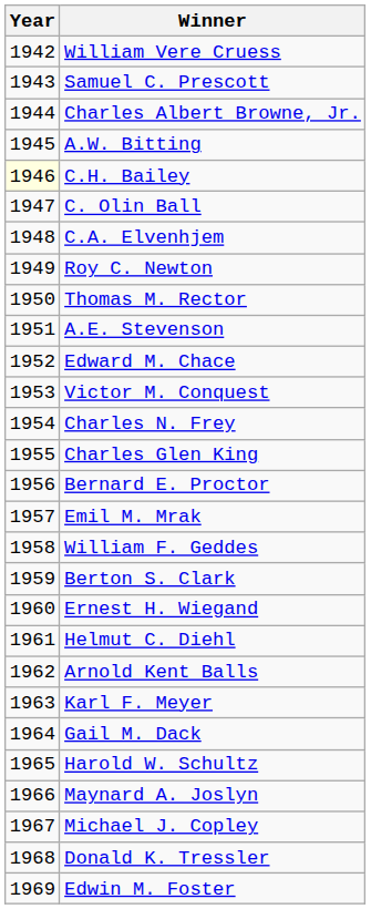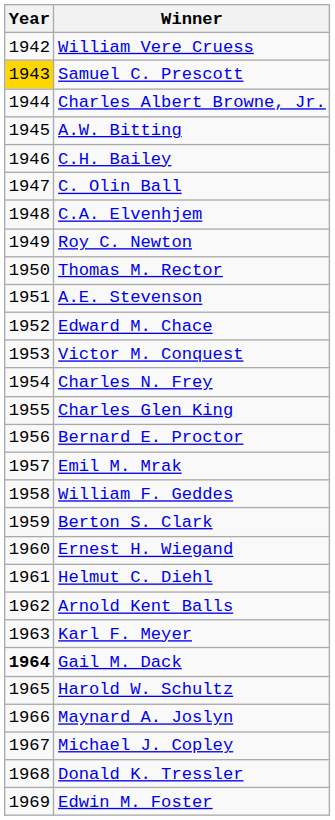Samuel C. Prescott | Year: no background -> gold background
C.H. Bailey | Year: lightyellow background -> no background
Gail M. Dack | Year: normal -> bold
